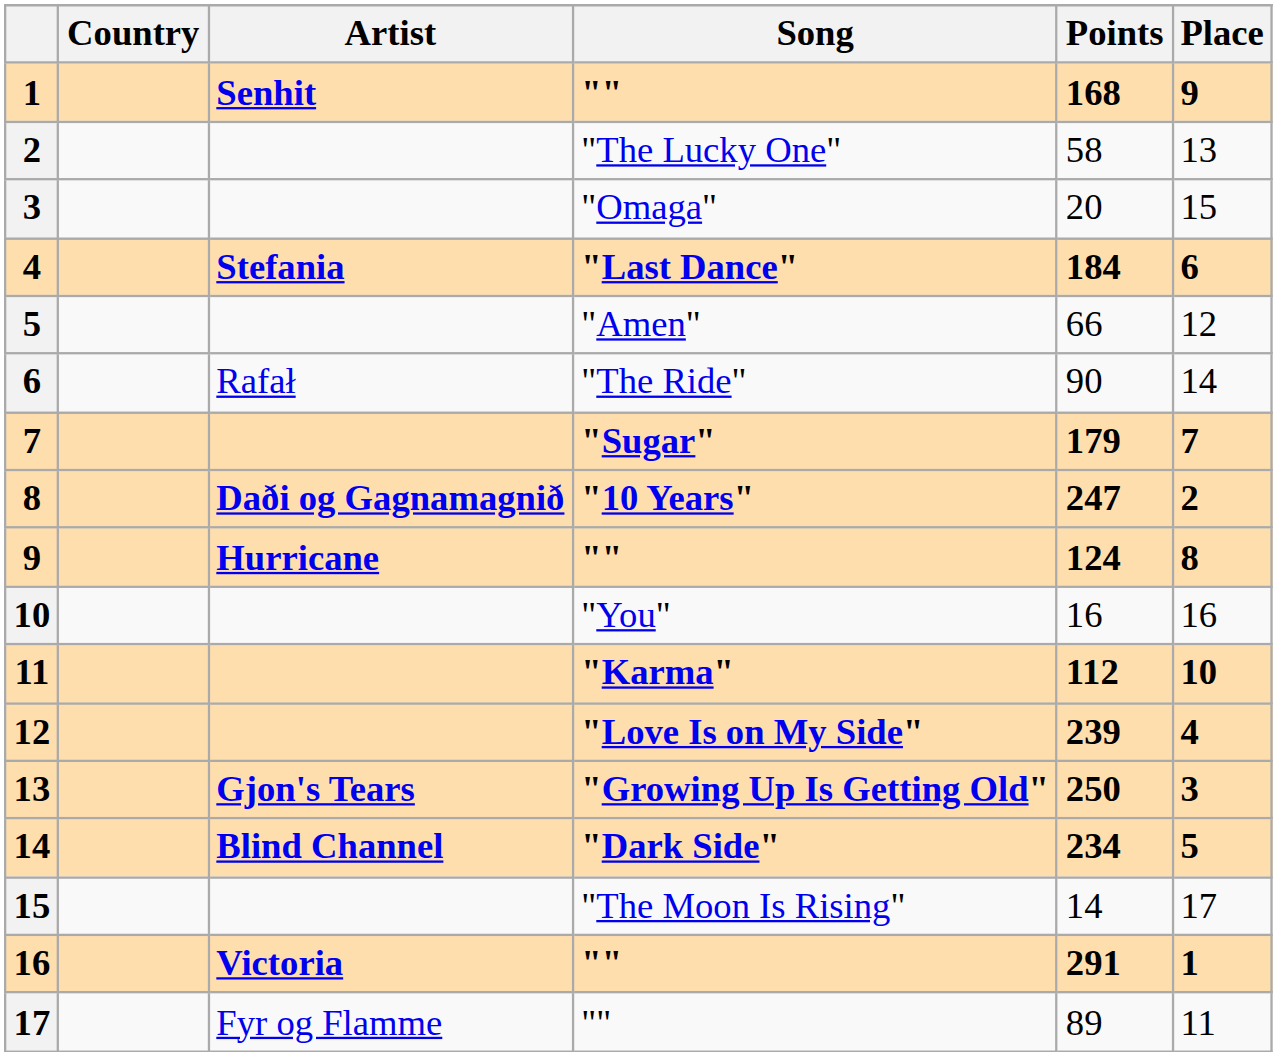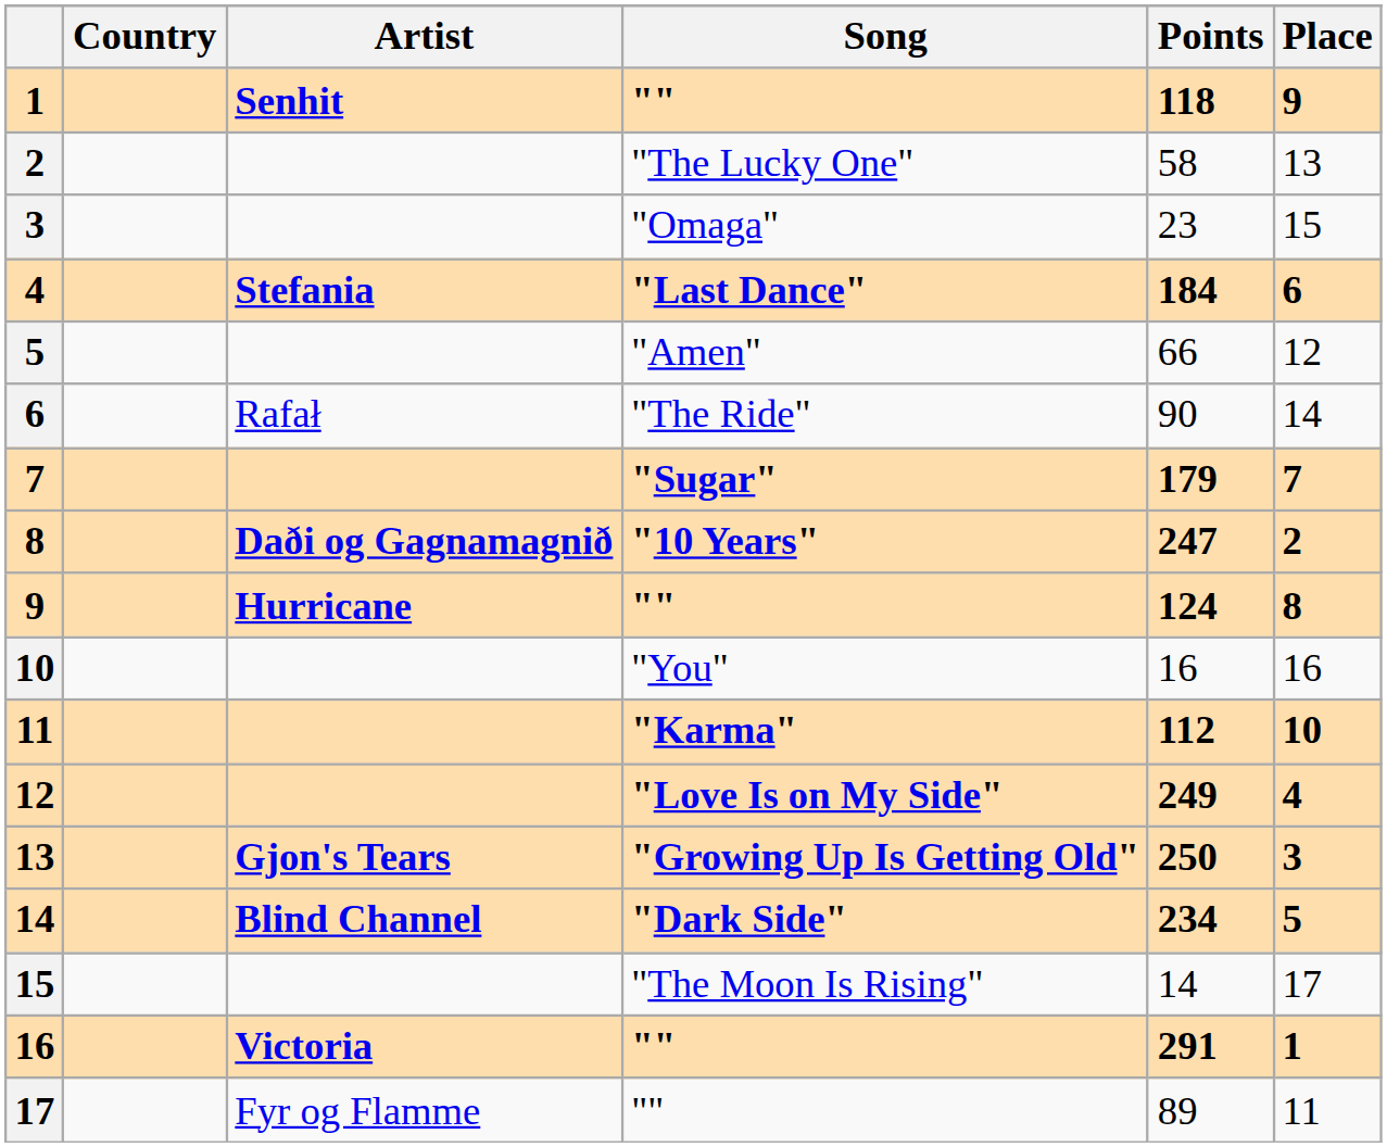row 2 | Points: 168 -> 118
row 4 | Points: 20 -> 23
row 13 | Points: 239 -> 249
